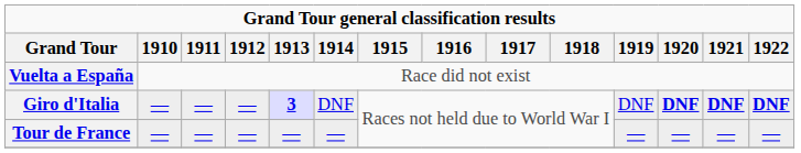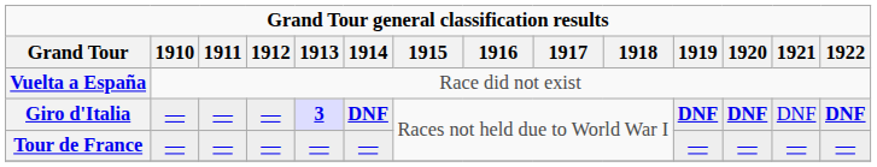Giro d'Italia | 1914: normal -> bold
Giro d'Italia | 1919: normal -> bold
Giro d'Italia | 1921: bold -> normal
